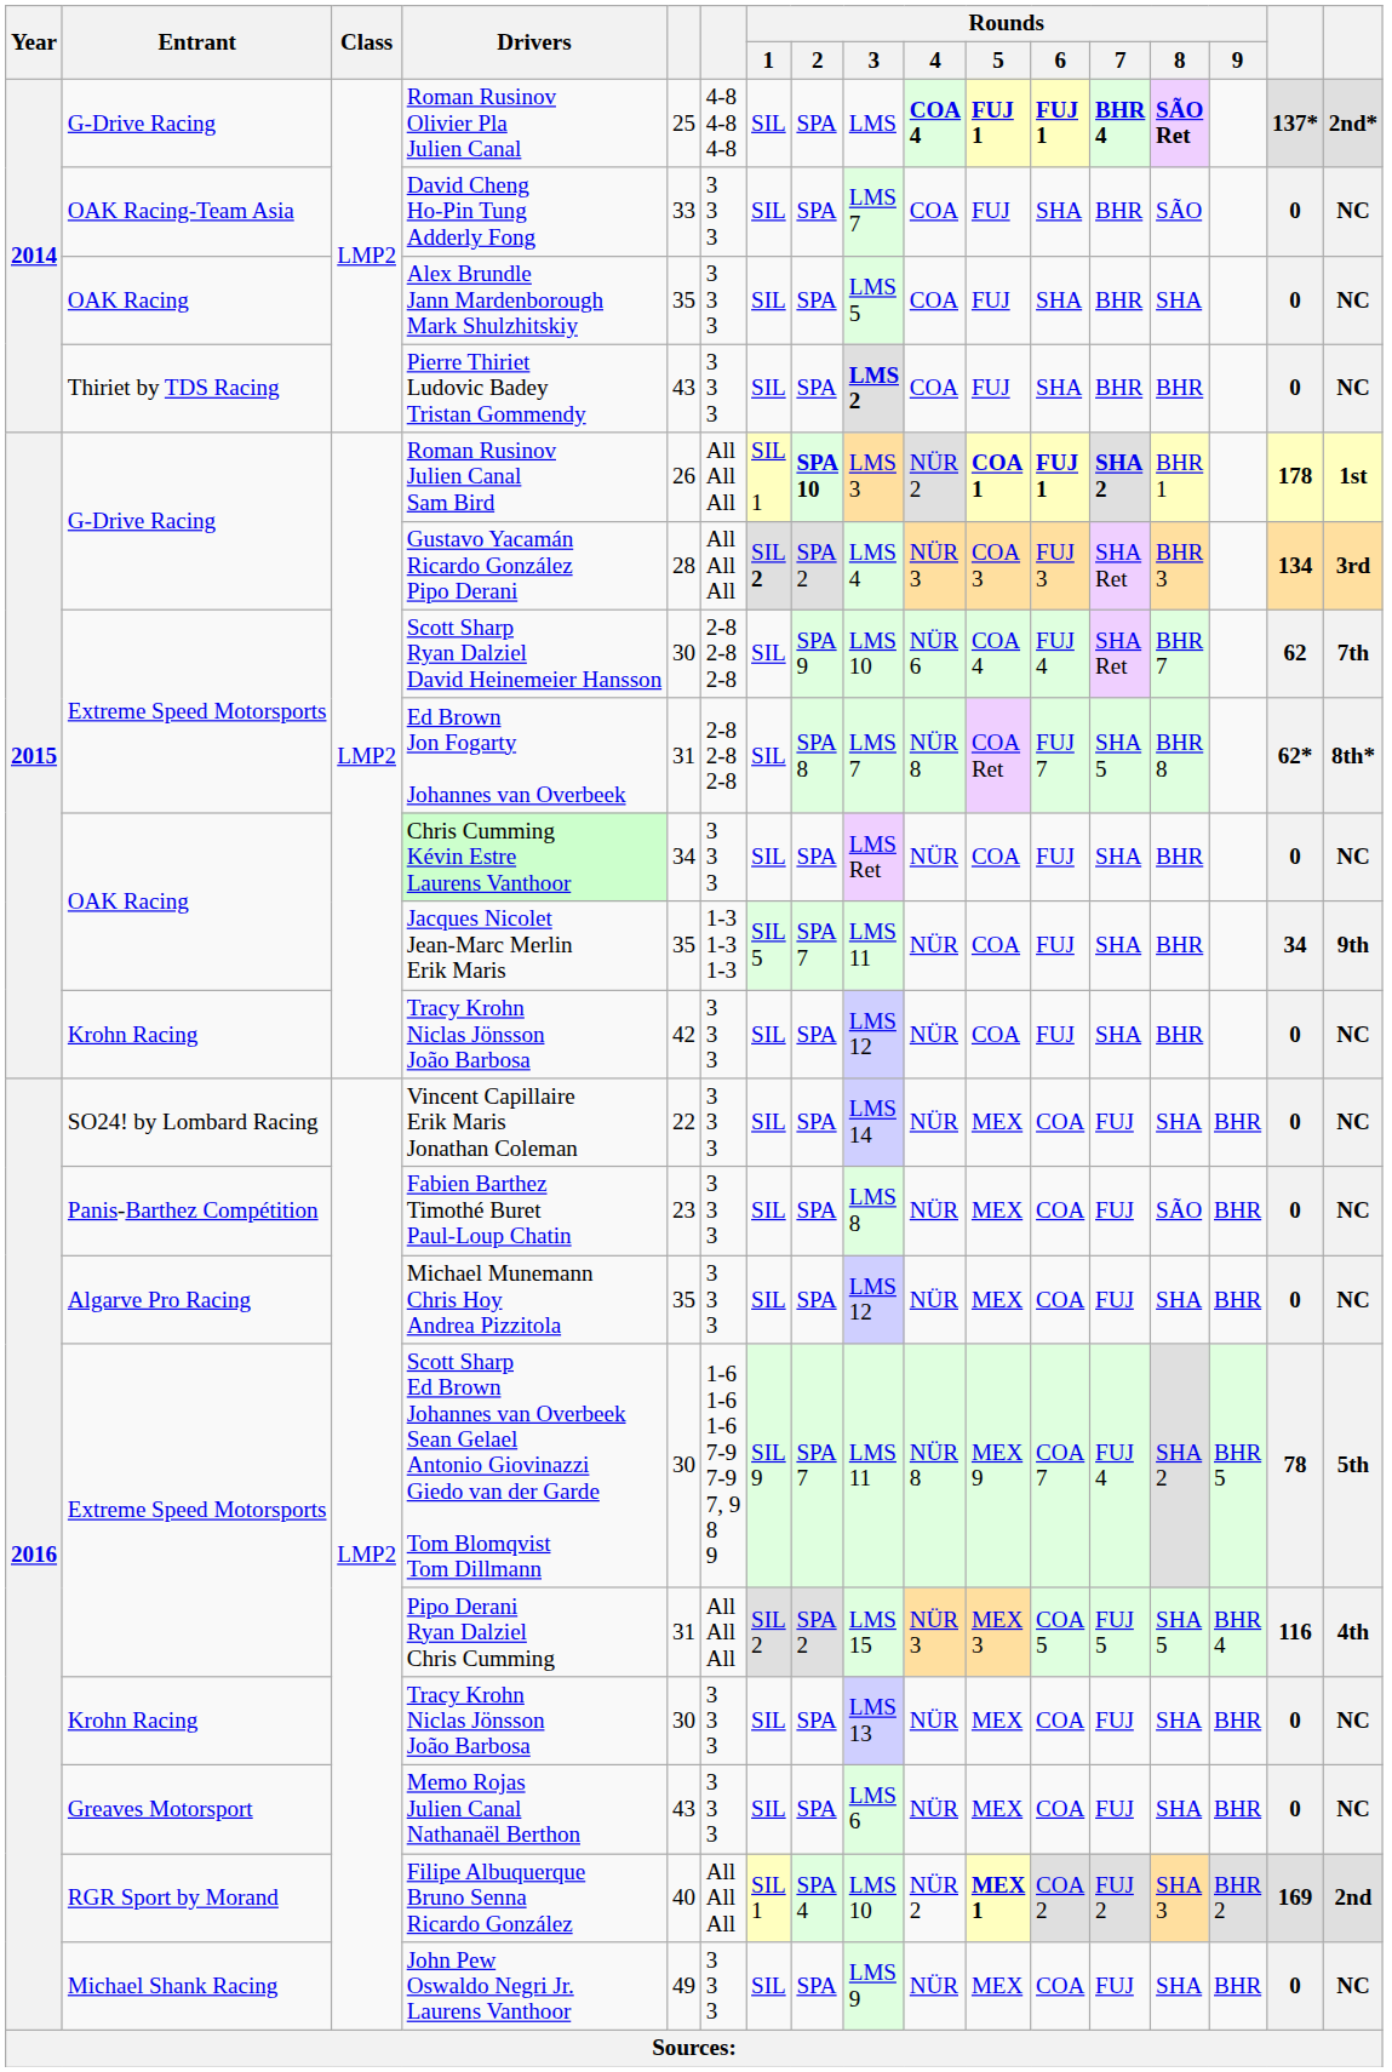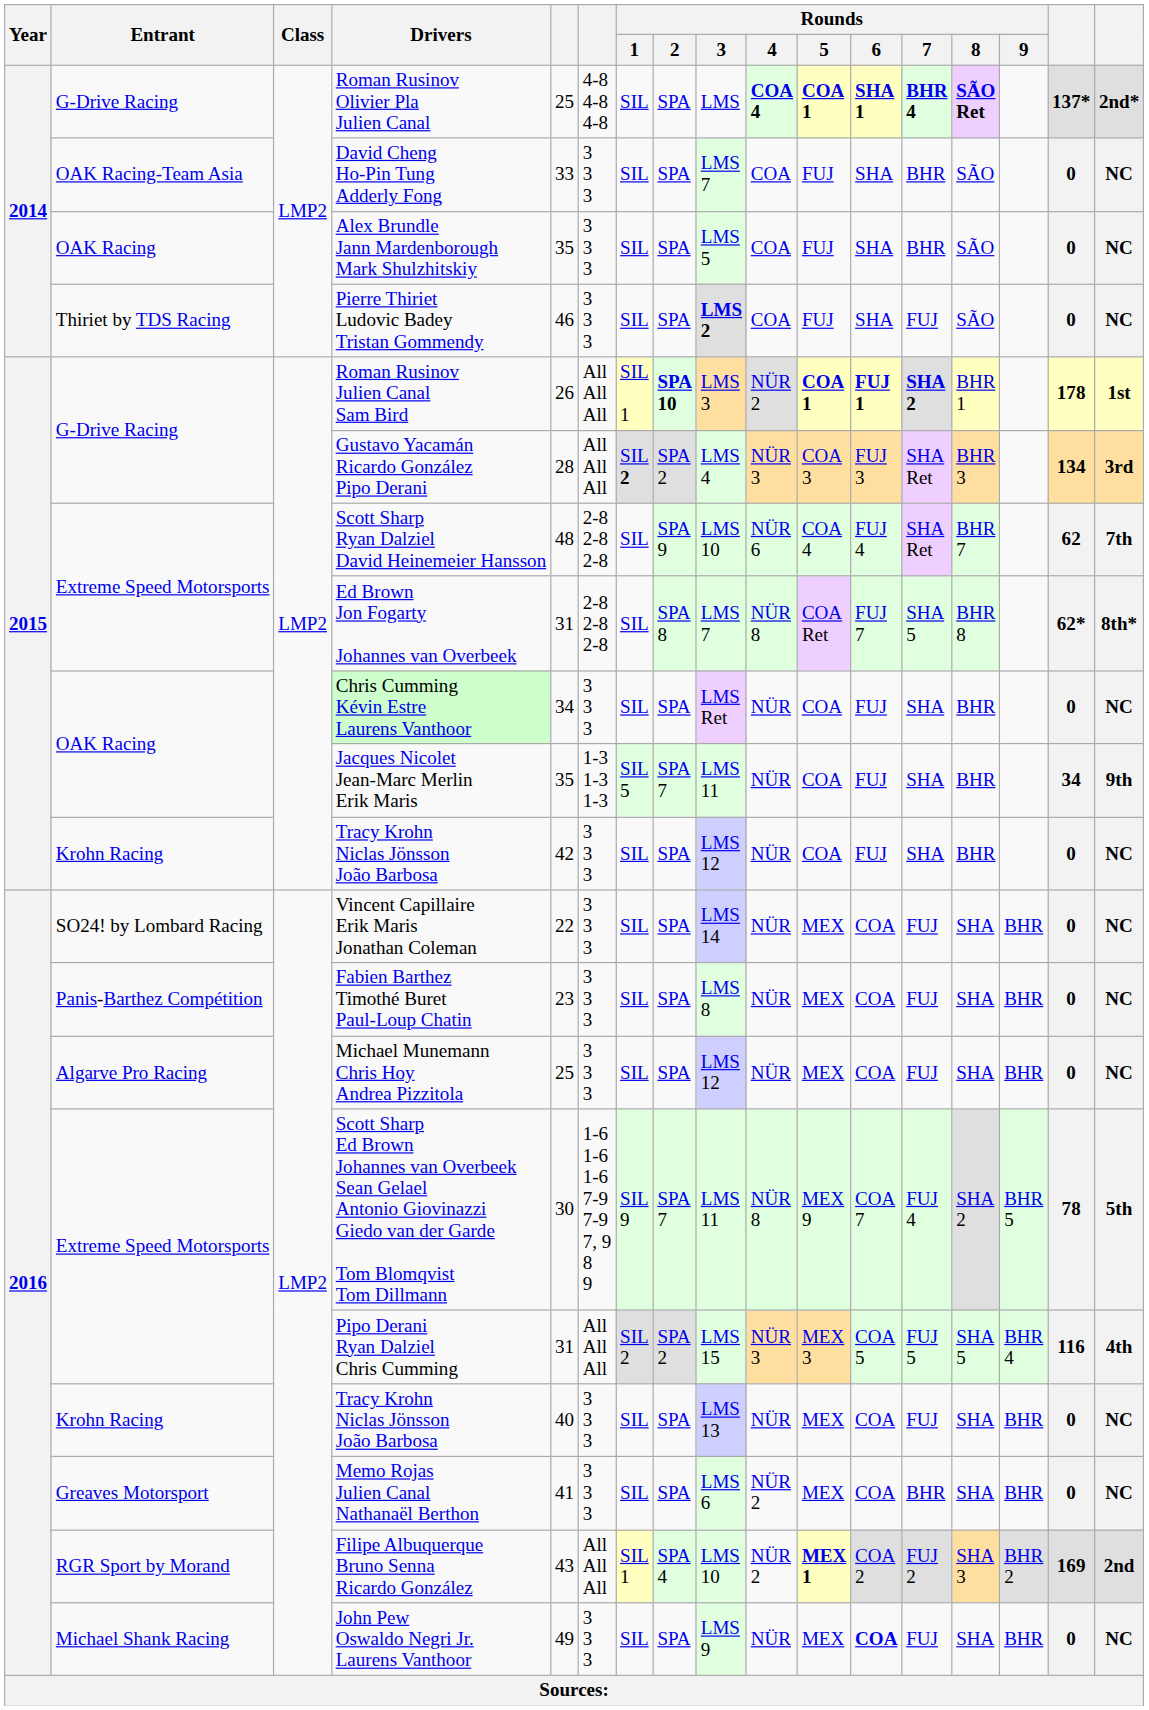Roman Rusinov Olivier Pla Julien Canal | Rounds / 5: FUJ 1 -> COA 1
Roman Rusinov Olivier Pla Julien Canal | Rounds / 6: FUJ 1 -> SHA 1
Alex Brundle Jann Mardenborough Mark Shulzhitskiy | Rounds / 8: SHA -> SÃO
Pierre Thiriet Ludovic Badey Tristan Gommendy | column 5: 43 -> 46
Pierre Thiriet Ludovic Badey Tristan Gommendy | Rounds / 7: BHR -> FUJ
Pierre Thiriet Ludovic Badey Tristan Gommendy | Rounds / 8: BHR -> SÃO
Scott Sharp Ryan Dalziel David Heinemeier Hansson | column 5: 30 -> 48
Fabien Barthez Timothé Buret Paul-Loup Chatin | Rounds / 8: SÃO -> SHA
Michael Munemann Chris Hoy Andrea Pizzitola | column 5: 35 -> 25
2016 / Tracy Krohn Niclas Jönsson João Barbosa | column 5: 30 -> 40
Memo Rojas Julien Canal Nathanaël Berthon | column 5: 43 -> 41
Memo Rojas Julien Canal Nathanaël Berthon | Rounds / 4: NÜR -> NÜR 2
Memo Rojas Julien Canal Nathanaël Berthon | Rounds / 7: FUJ -> BHR
Filipe Albuquerque Bruno Senna Ricardo González | column 5: 40 -> 43
John Pew Oswaldo Negri Jr. Laurens Vanthoor | Rounds / 6: normal -> bold
